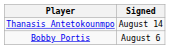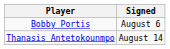rows swapped: Bobby Portis <-> Thanasis Antetokounmpo
